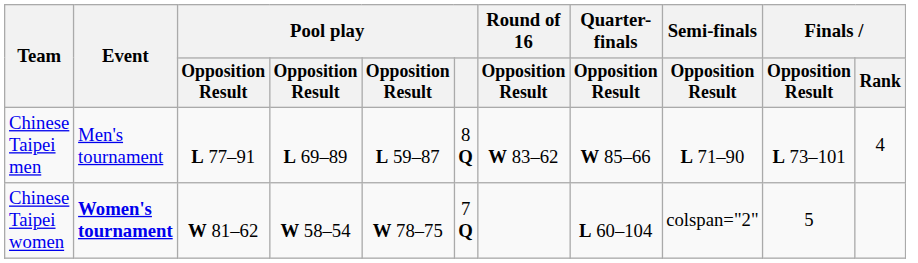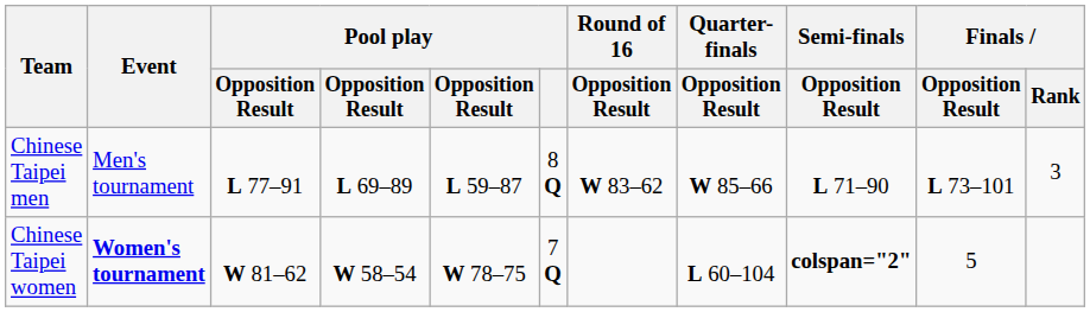Chinese Taipei men | Finals / Rank: 4 -> 3
Chinese Taipei women | Semi-finals / Opposition Result: normal -> bold
